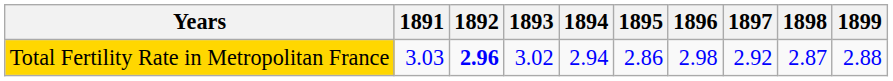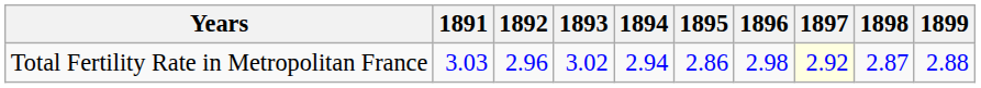row 2 | Years: gold background -> no background
row 2 | 1892: bold -> normal
row 2 | 1897: no background -> lightyellow background
